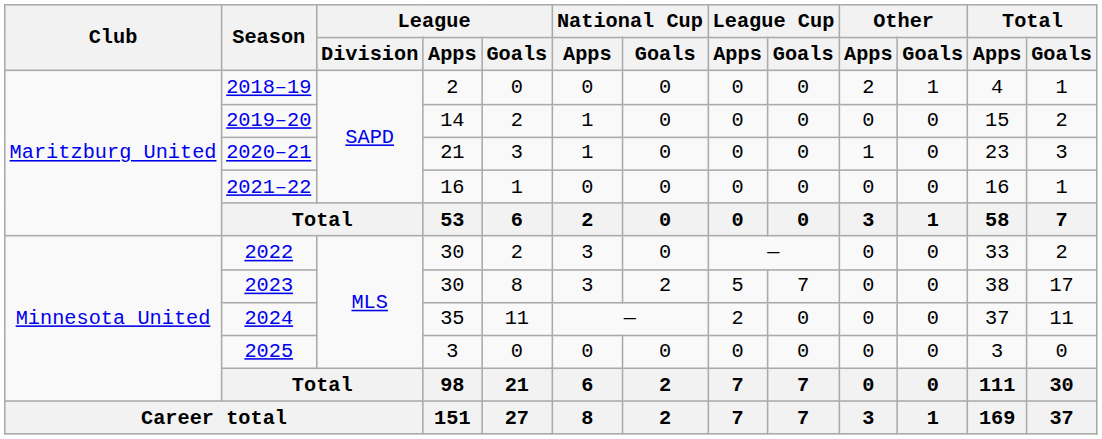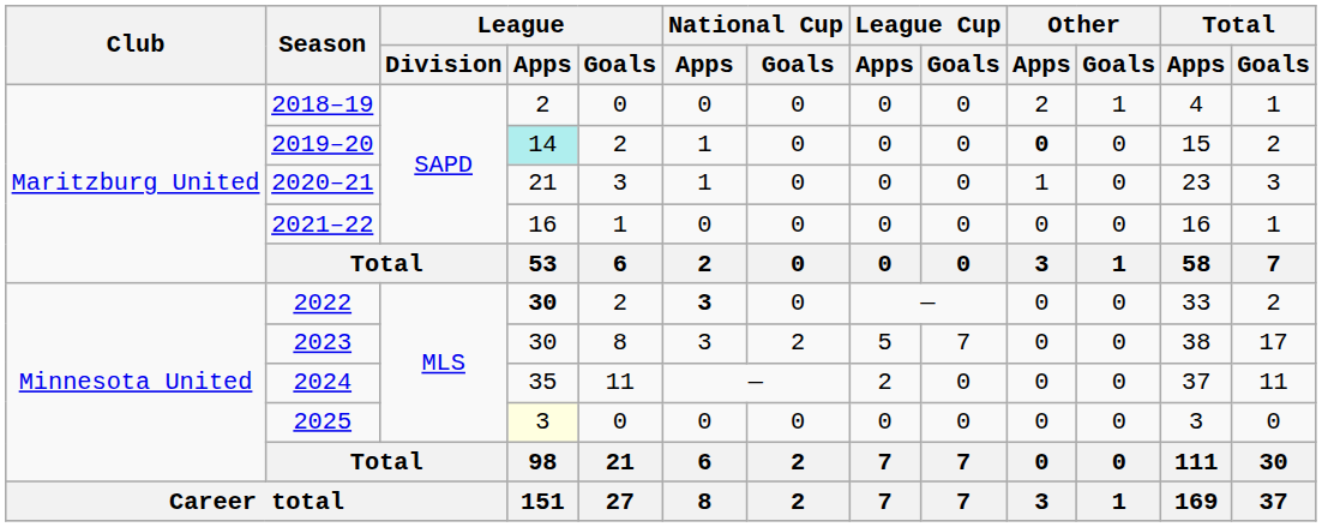2019–20 | League / Apps: no background -> paleturquoise background
2019–20 | Other / Apps: normal -> bold
2022 | League / Apps: normal -> bold
2022 | National Cup / Apps: normal -> bold
2025 | League / Apps: no background -> lightyellow background
